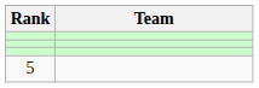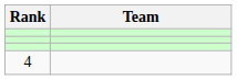row 5 | Rank: 5 -> 4
